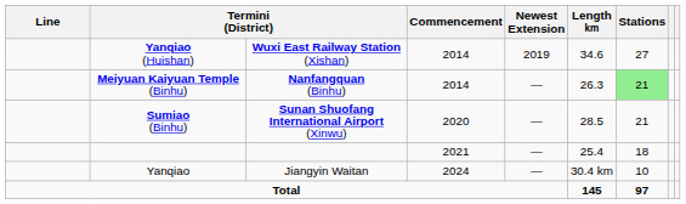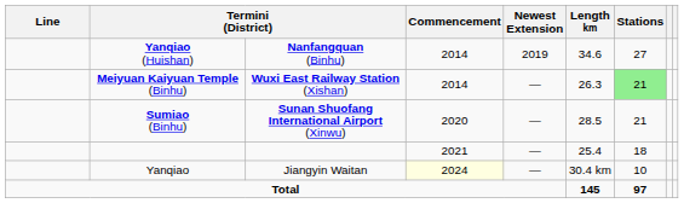Yanqiao (Huishan) | column 3: Wuxi East Railway Station (Xishan) -> Nanfangquan (Binhu)
Meiyuan Kaiyuan Temple (Binhu) | column 3: Nanfangquan (Binhu) -> Wuxi East Railway Station (Xishan)
Yanqiao | Commencement: no background -> lightyellow background
